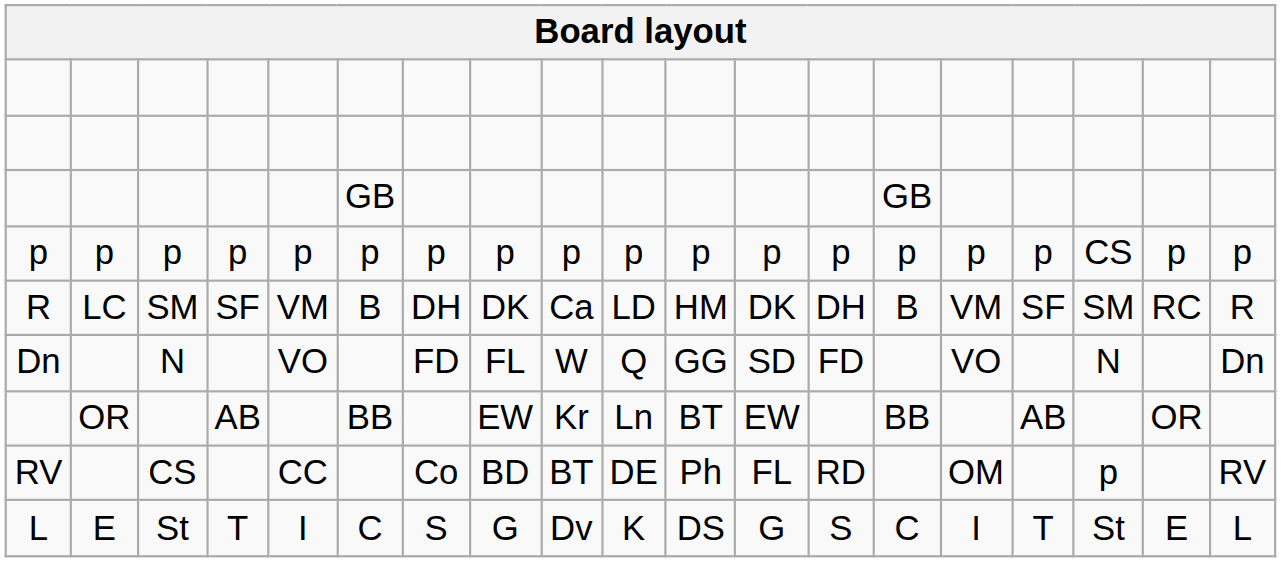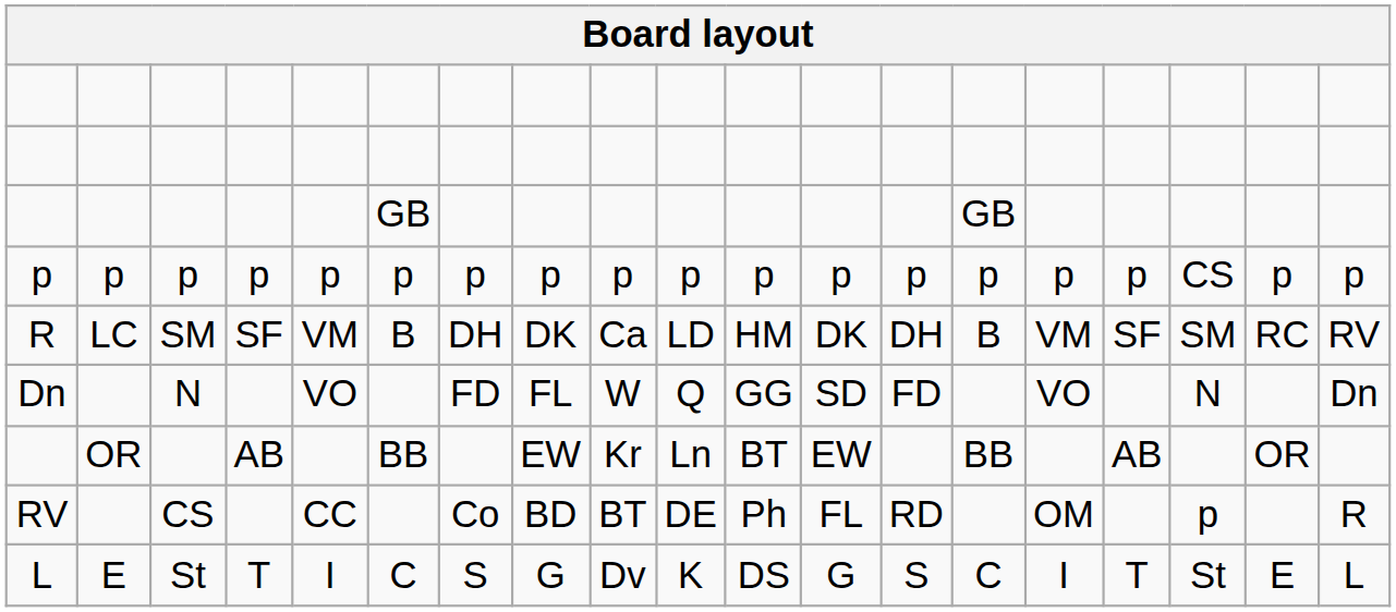row 6 | column 19: R -> RV
row 9 | column 19: RV -> R
